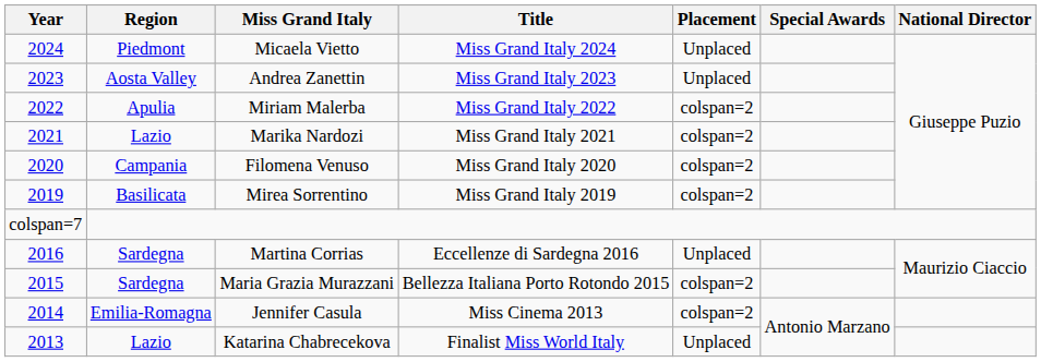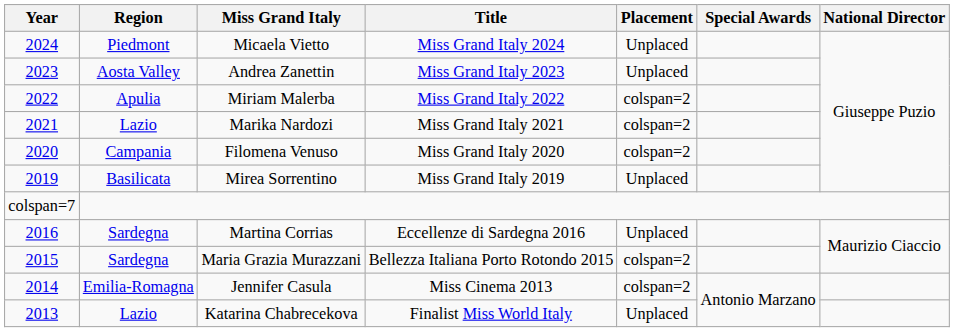Mirea Sorrentino | Placement: colspan=2 -> Unplaced
